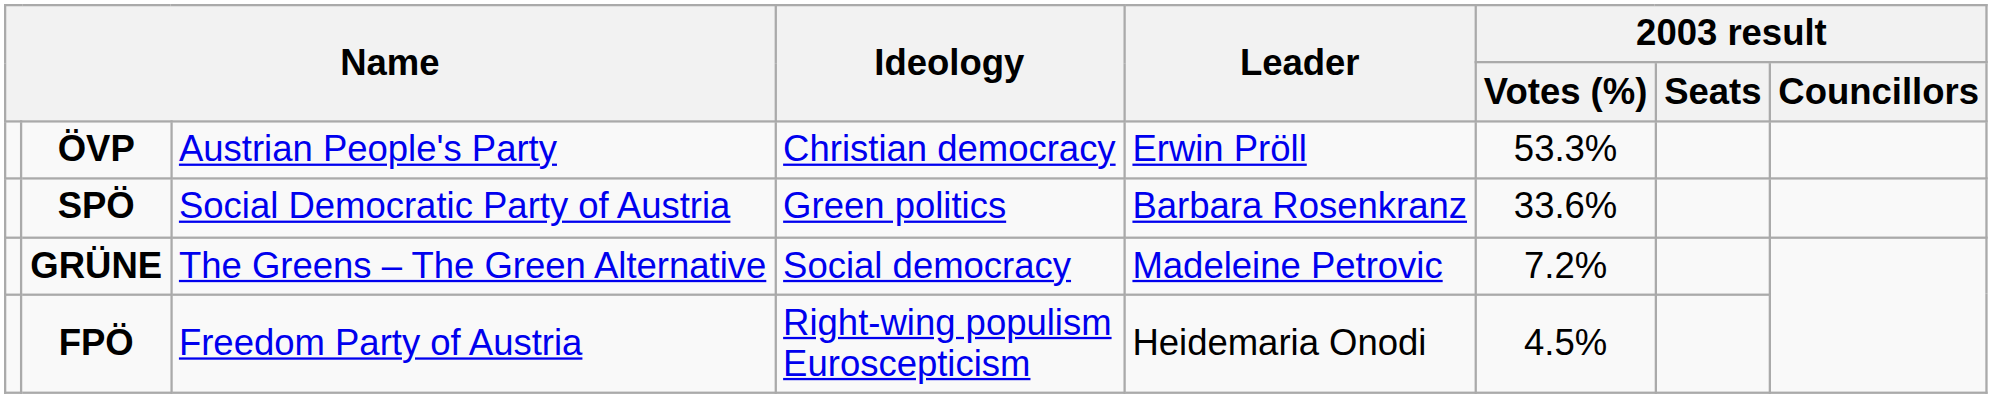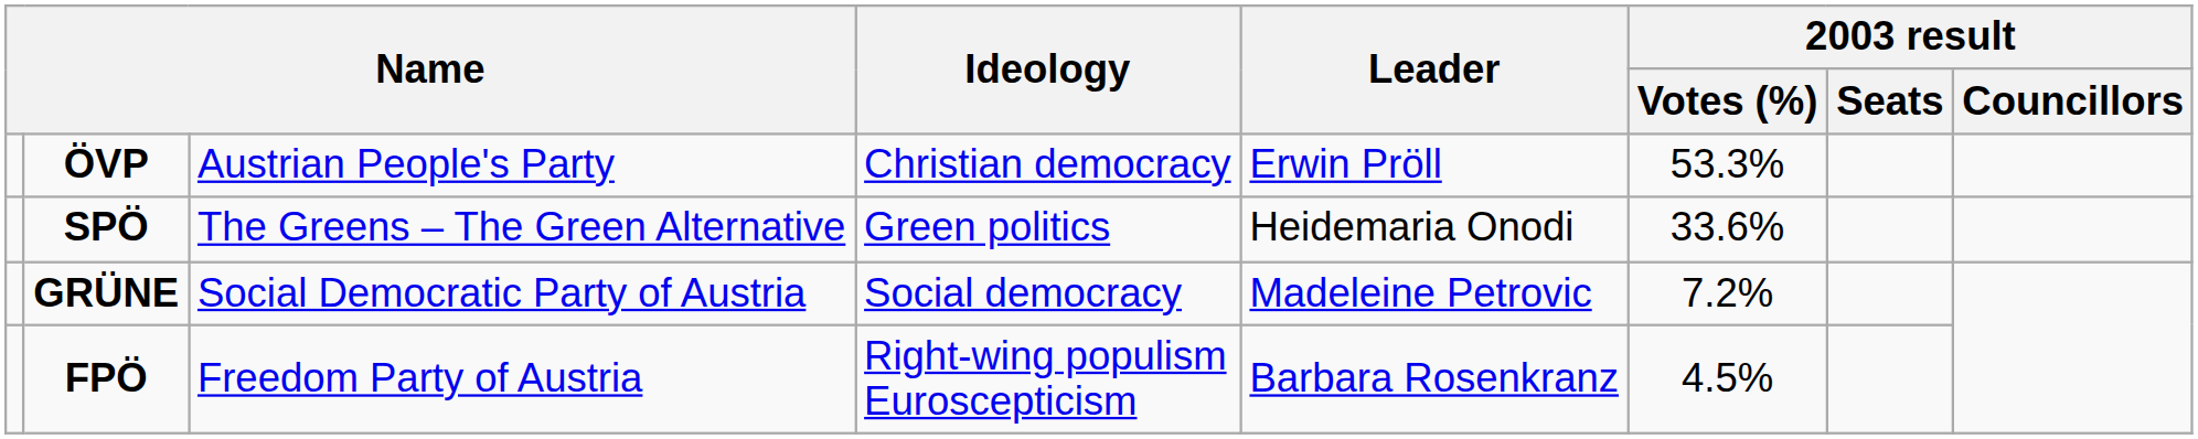SPÖ | column 3: Social Democratic Party of Austria -> The Greens – The Green Alternative
SPÖ | Leader: Barbara Rosenkranz -> Heidemaria Onodi
GRÜNE | column 3: The Greens – The Green Alternative -> Social Democratic Party of Austria
FPÖ | Leader: Heidemaria Onodi -> Barbara Rosenkranz
